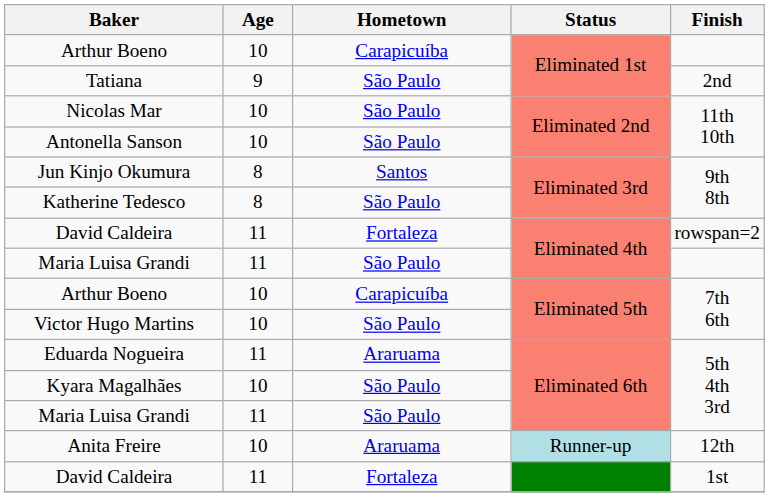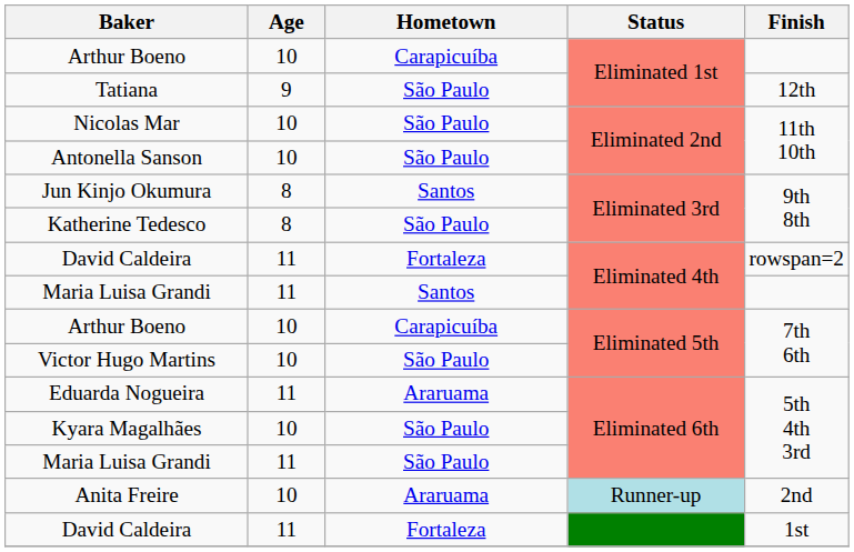Tatiana | Finish: 2nd -> 12th
Maria Luisa Grandi / Eliminated 4th | Hometown: São Paulo -> Santos
Anita Freire | Finish: 12th -> 2nd
